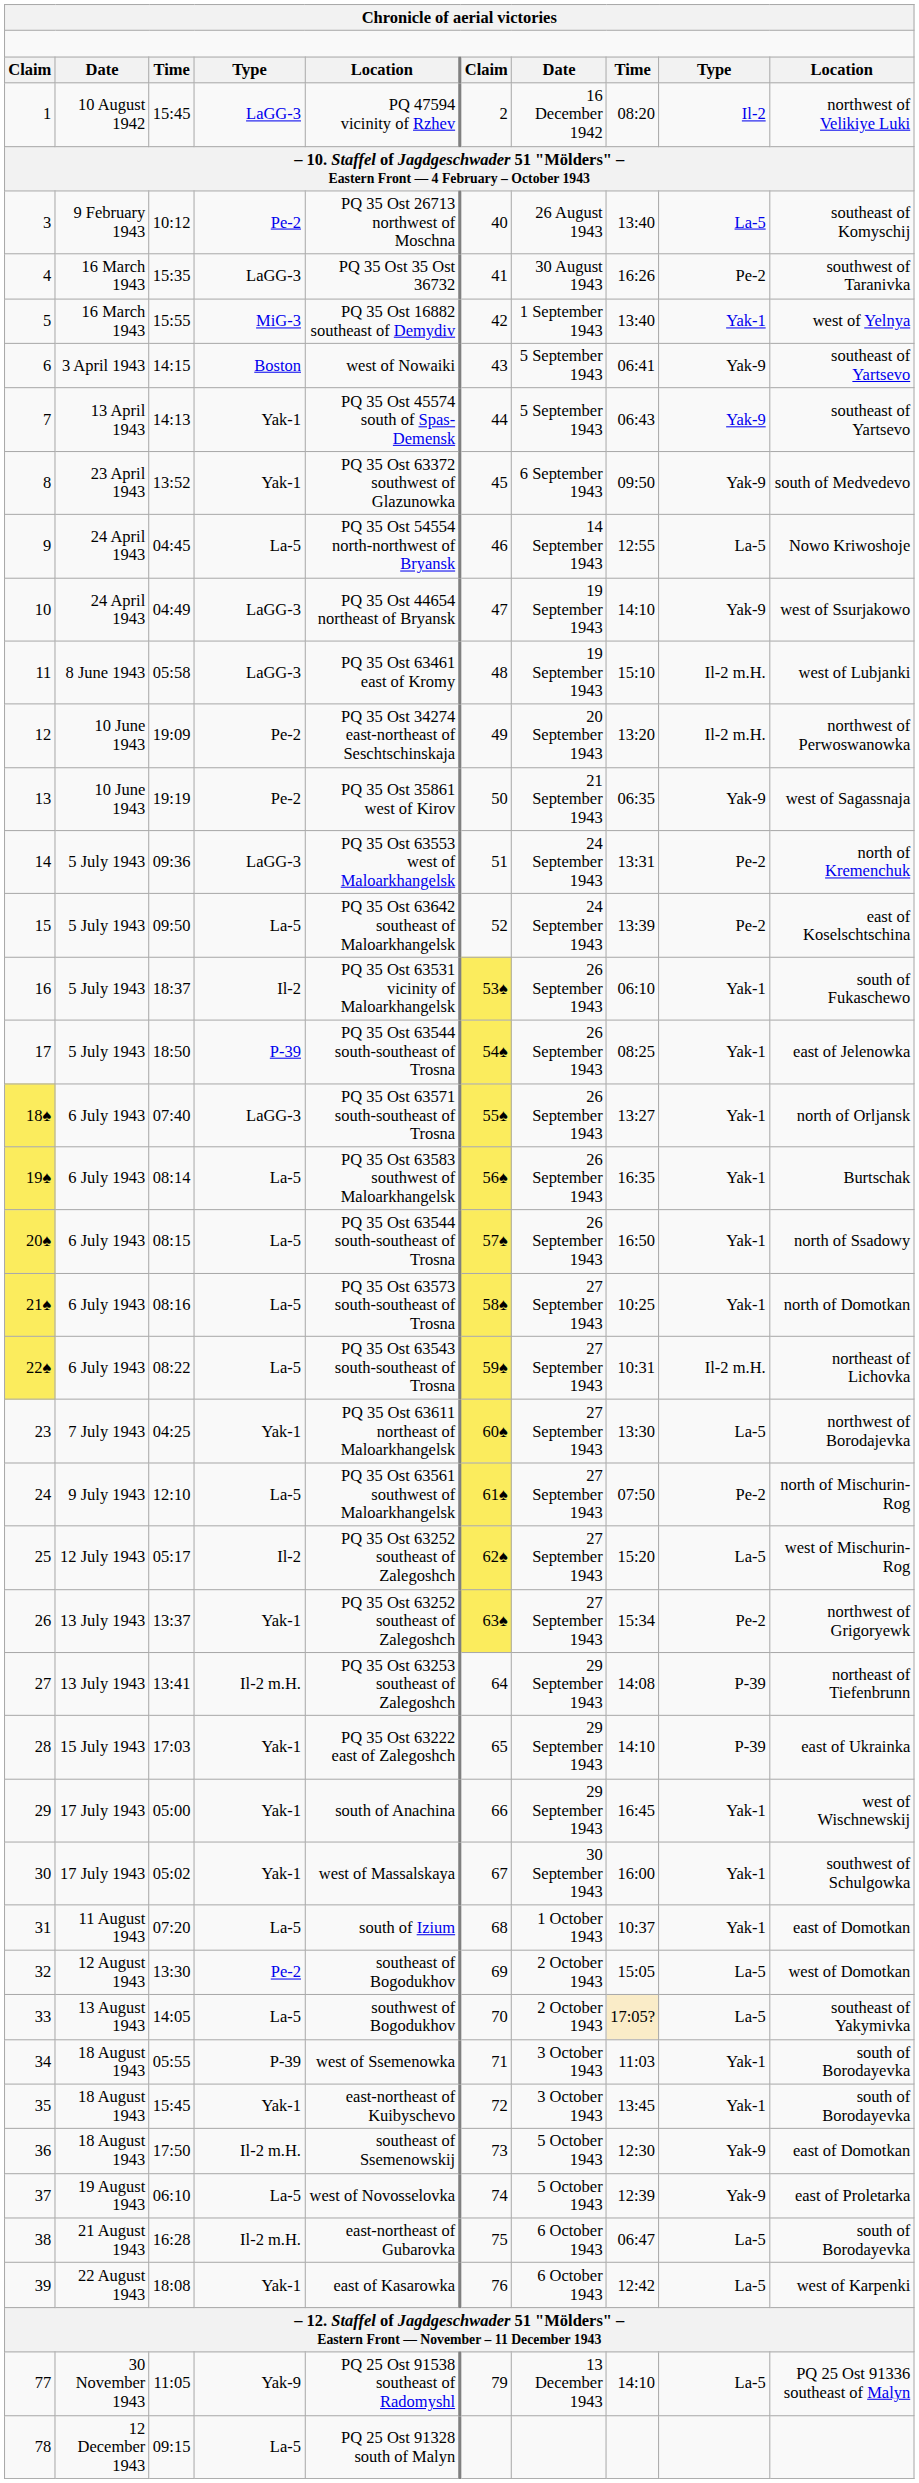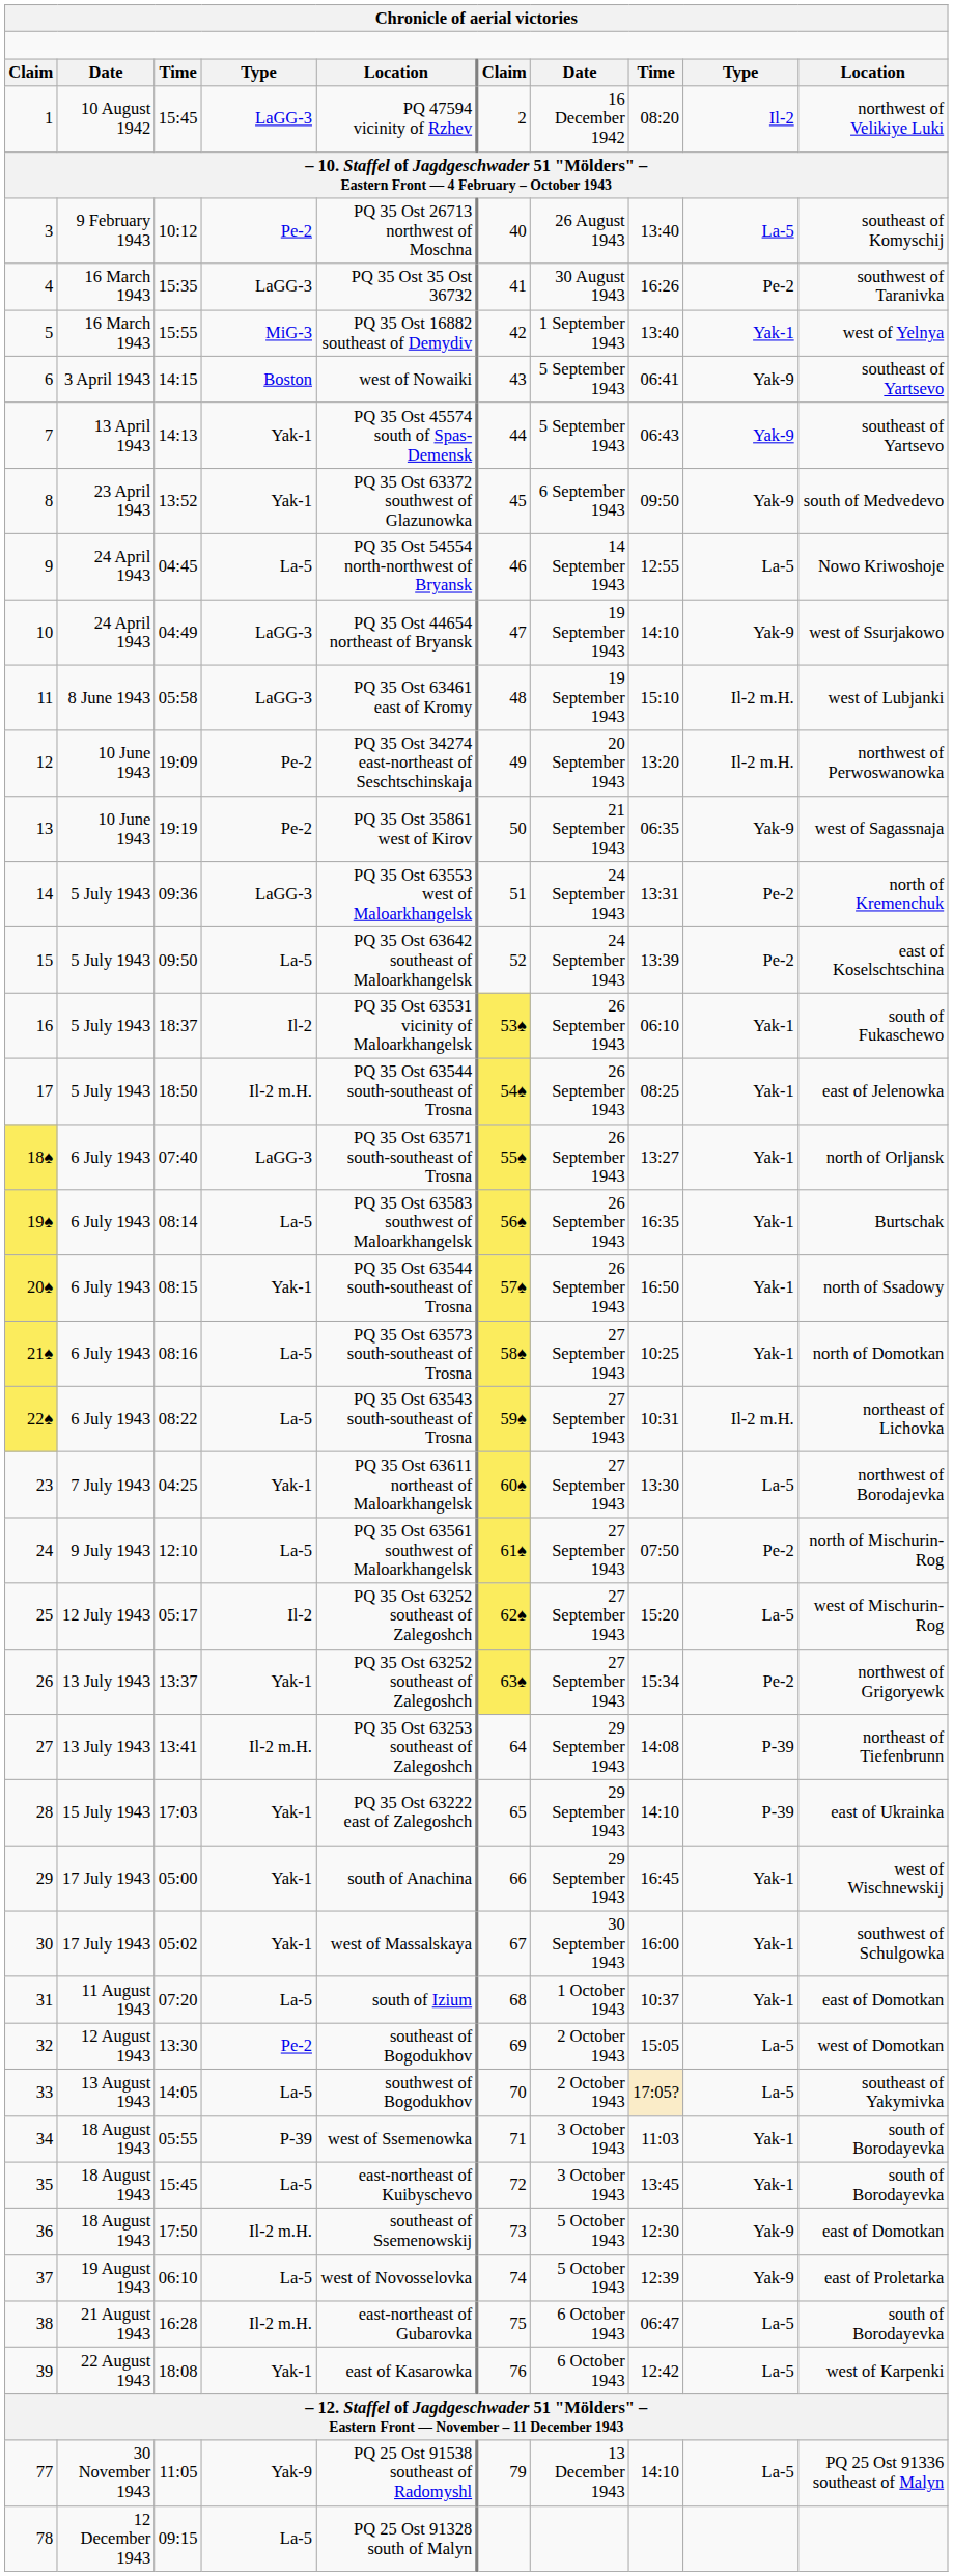17 | column 4: P-39 -> Il-2 m.H.
20♠ | column 4: La-5 -> Yak-1
35 | column 4: Yak-1 -> La-5
